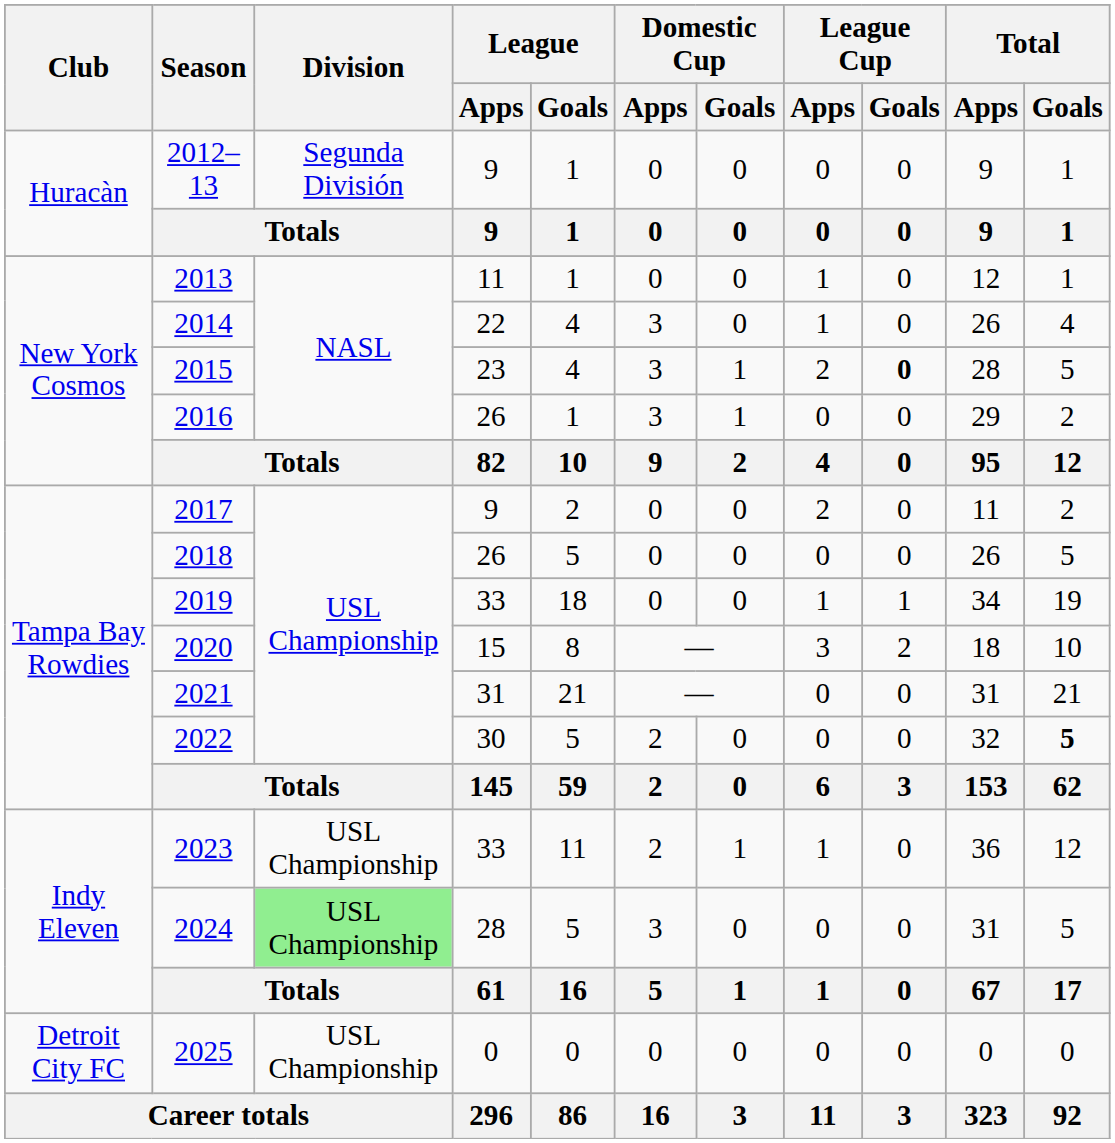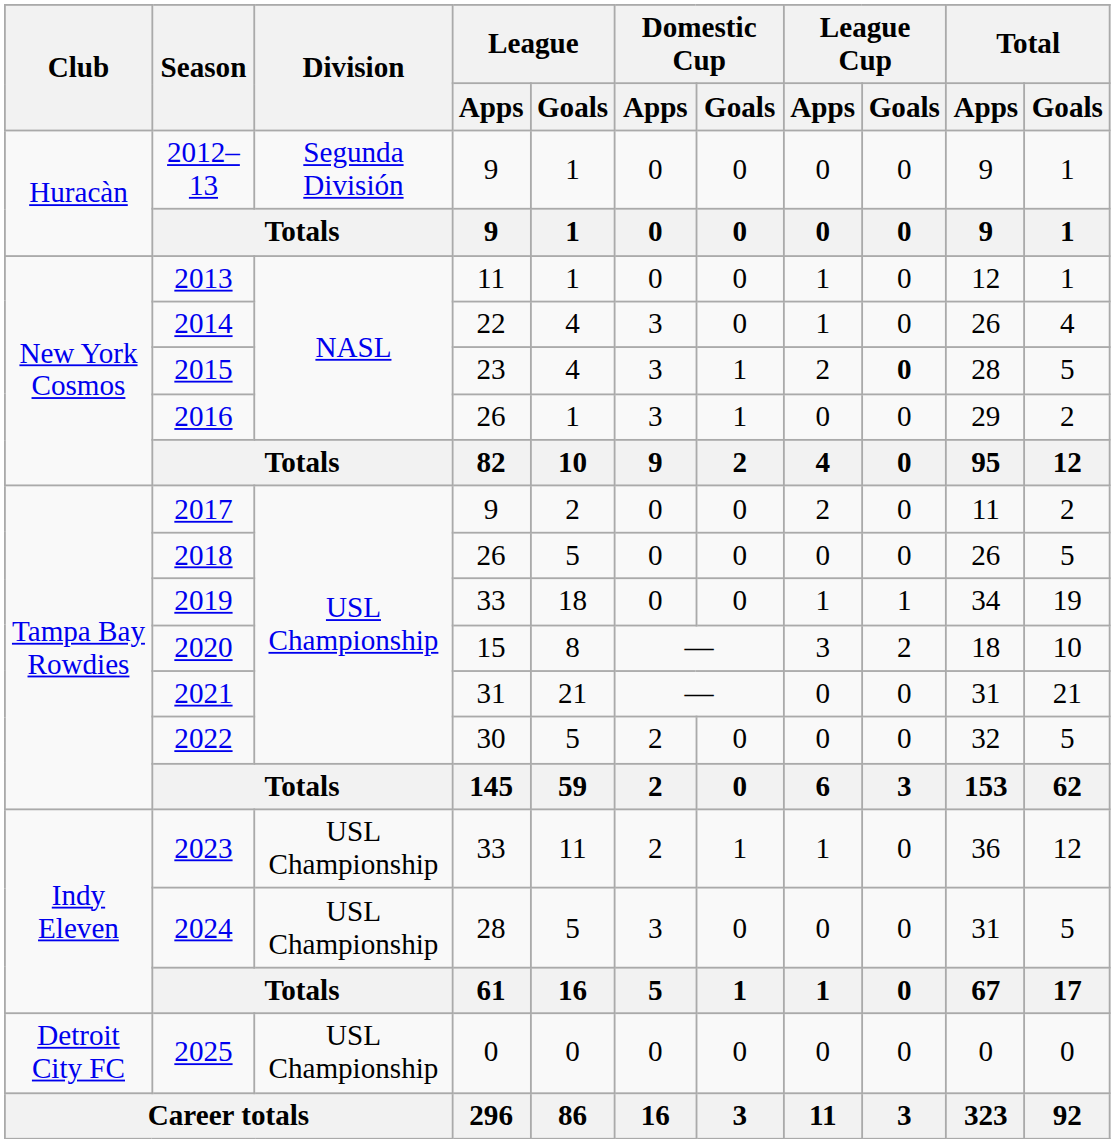2022 | Total / Goals: bold -> normal
2024 | Division: lightgreen background -> no background
